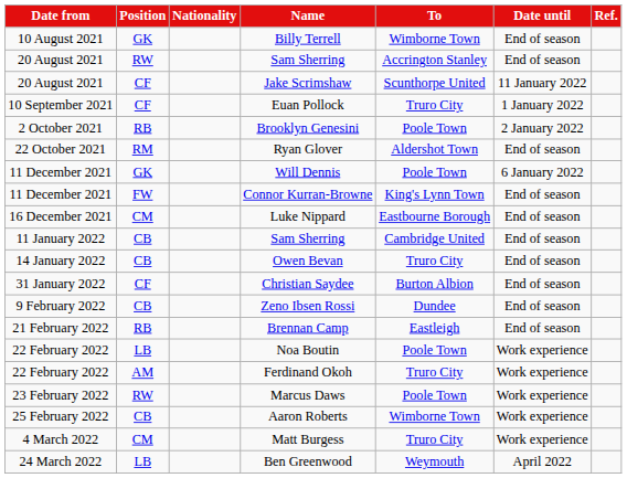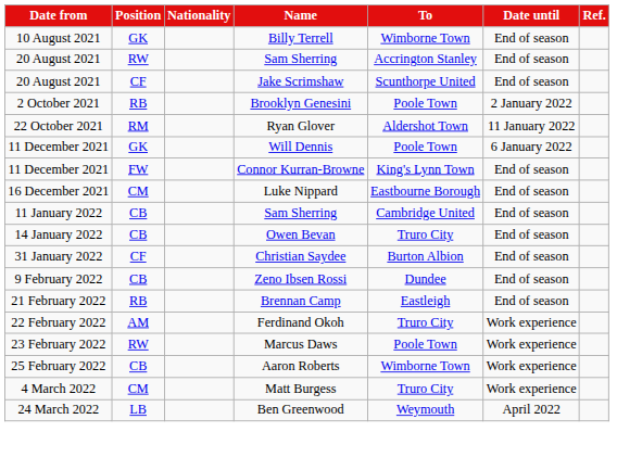Jake Scrimshaw | Date until: 11 January 2022 -> End of season
- row: 10 September 2021 | CF | Euan Pollock | Truro City | 1 January 2022
Ryan Glover | Date until: End of season -> 11 January 2022
- row: 22 February 2022 | LB | Noa Boutin | Poole Town | Work experience
